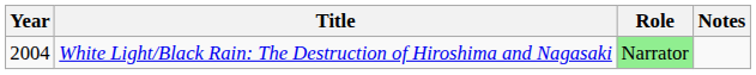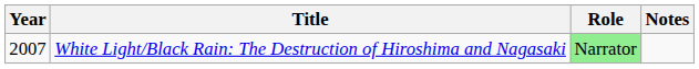row 2 | Year: 2004 -> 2007
